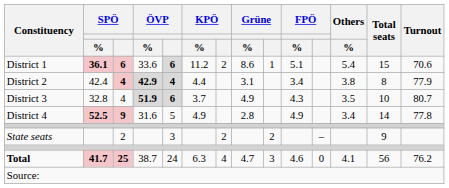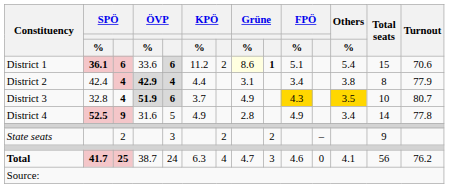District 1 | Grüne / %: no background -> lightyellow background
District 1 | Grüne: normal -> bold
District 3 | SPÖ: normal -> bold
District 3 | FPÖ / %: no background -> gold background
District 3 | Others / %: no background -> gold background
